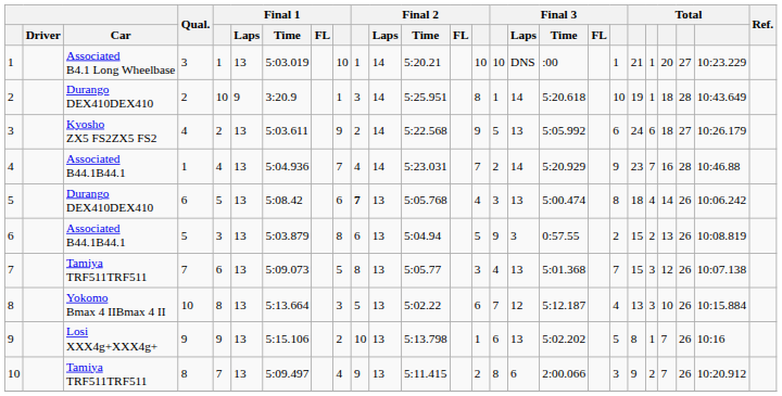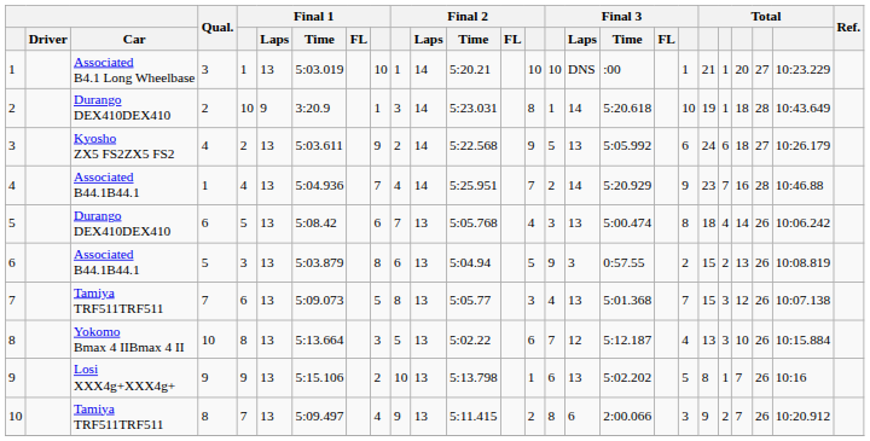row 4 | Final 2 / Time: 5:25.951 -> 5:23.031
row 6 | Final 2 / Time: 5:23.031 -> 5:25.951
row 7 | column 10: bold -> normal
